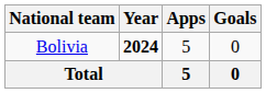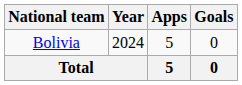Bolivia | Year: bold -> normal
